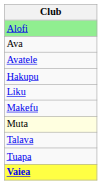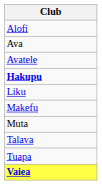row 2 | column 1: lightgreen background -> no background
row 5 | column 1: normal -> bold
row 8 | column 1: lightyellow background -> no background
